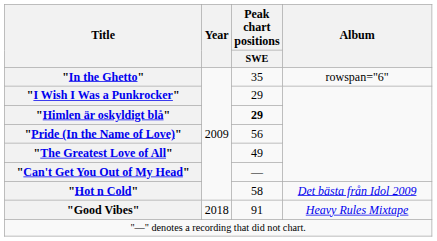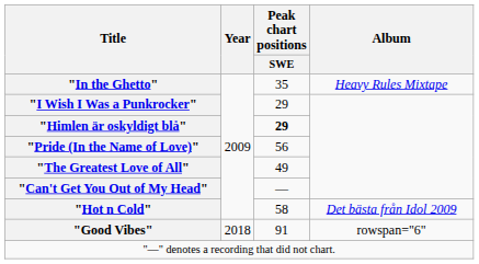"In the Ghetto" | Album: rowspan="6" -> Heavy Rules Mixtape
"Good Vibes" | Album: Heavy Rules Mixtape -> rowspan="6"
